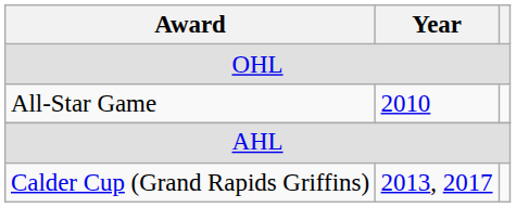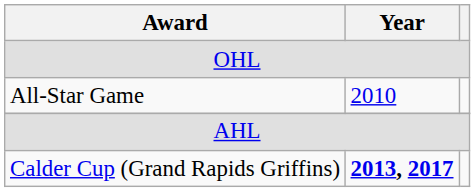Calder Cup (Grand Rapids Griffins) | Year: normal -> bold
